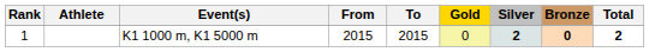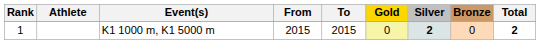K1 1000 m, K1 5000 m | Bronze: bold -> normal
